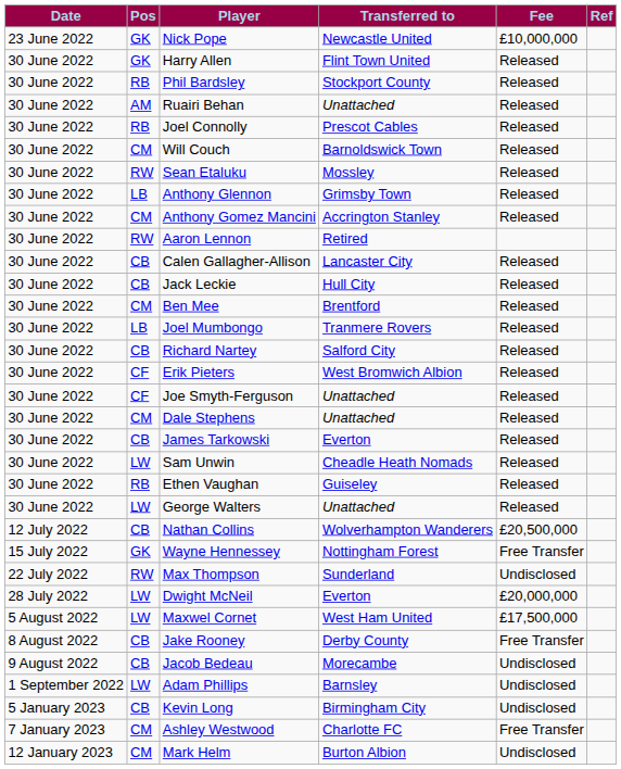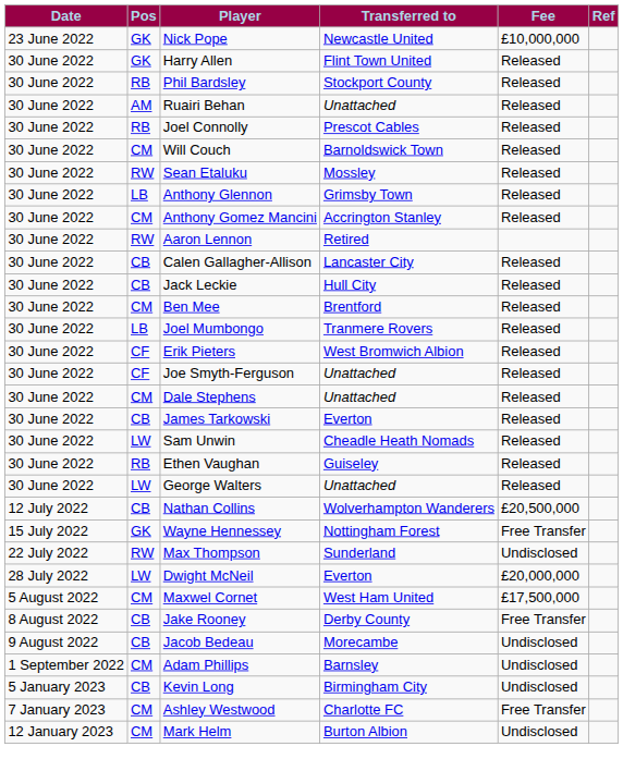- row: 30 June 2022 | CB | Richard Nartey | Salford City | Released
Maxwel Cornet | Pos: LW -> CM
Adam Phillips | Pos: LW -> CM
